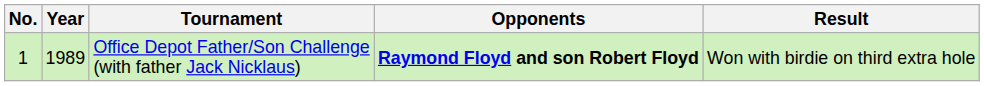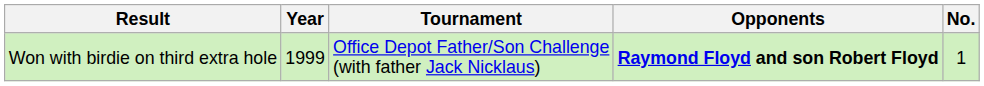columns swapped: No. <-> Result
row 2 | Year: 1989 -> 1999
